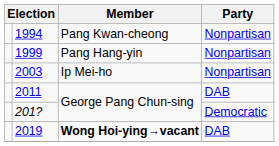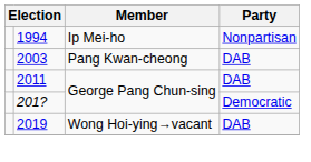1994 | Member: Pang Kwan-cheong -> Ip Mei-ho
- row: 1999 | Pang Hang-yin | Nonpartisan
2003 | Member: Ip Mei-ho -> Pang Kwan-cheong
2003 | Party: Nonpartisan -> DAB
2019 | Member: bold -> normal
